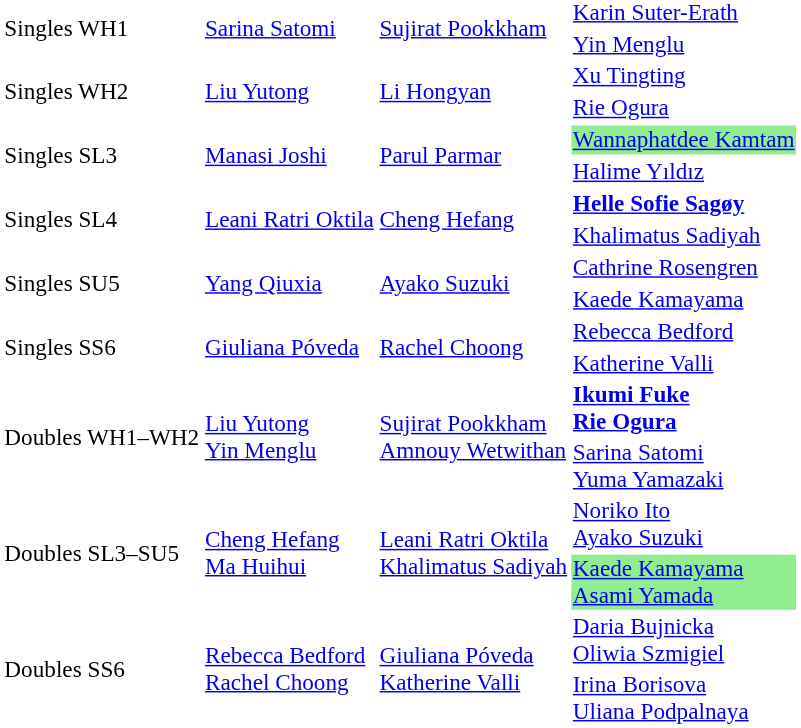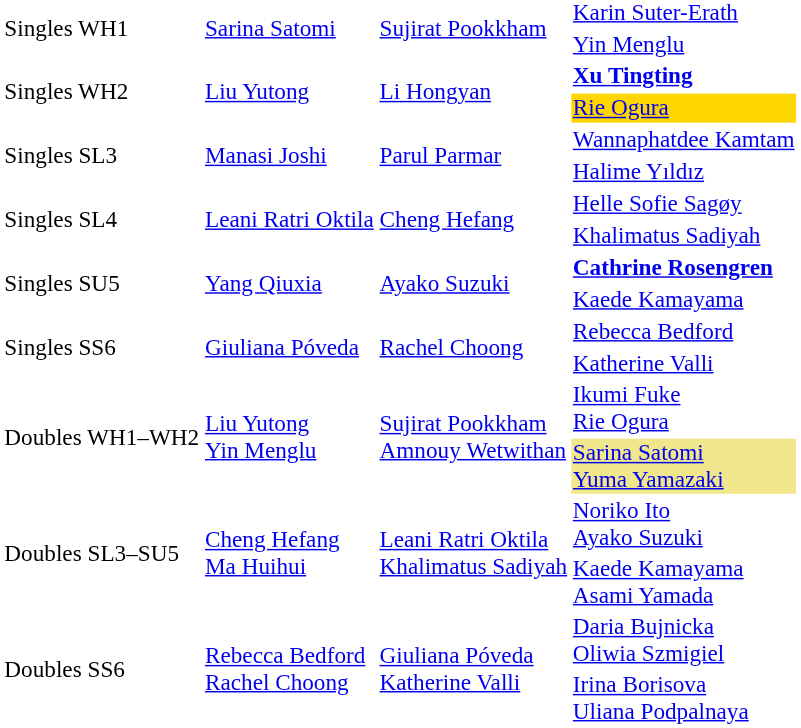Xu Tingting | column 4: normal -> bold
Rie Ogura | column 4: no background -> gold background
Wannaphatdee Kamtam | column 4: lightgreen background -> no background
Helle Sofie Sagøy | column 4: bold -> normal
Cathrine Rosengren | column 4: normal -> bold
Ikumi Fuke Rie Ogura | column 4: bold -> normal
Sarina Satomi Yuma Yamazaki | column 4: no background -> khaki background
Kaede Kamayama Asami Yamada | column 4: lightgreen background -> no background
